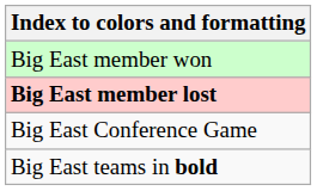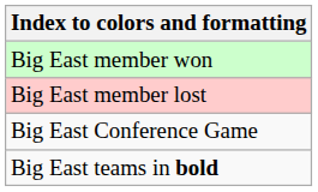row 3 | column 1: bold -> normal
